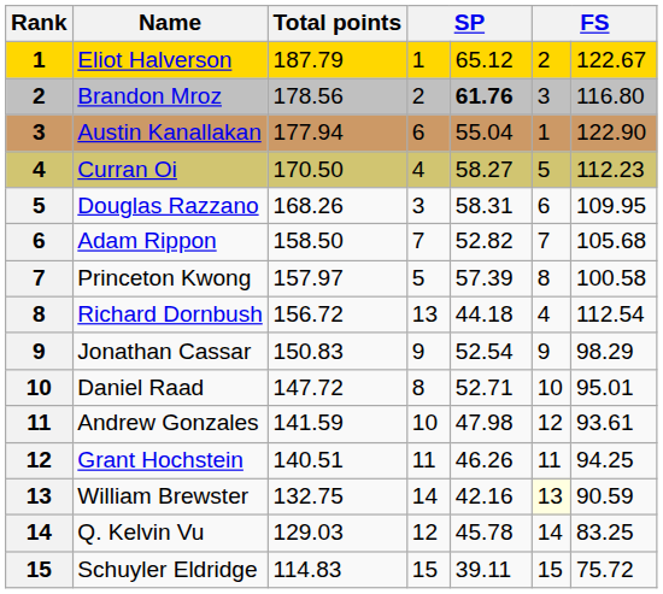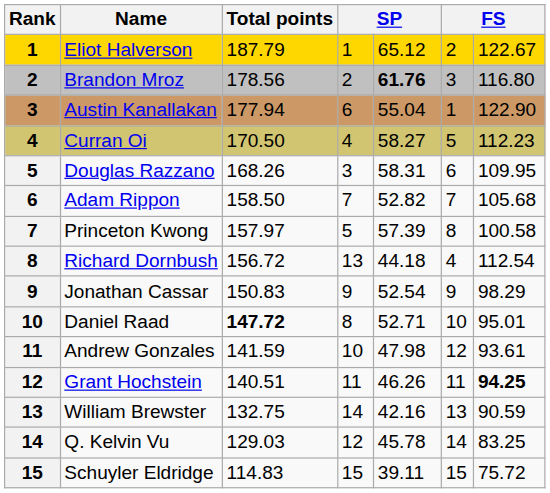Daniel Raad | Total points: normal -> bold
Grant Hochstein | column 7: normal -> bold
William Brewster | column 6: lightyellow background -> no background
